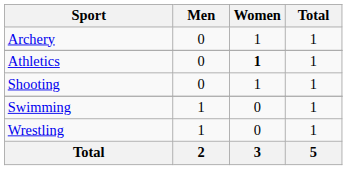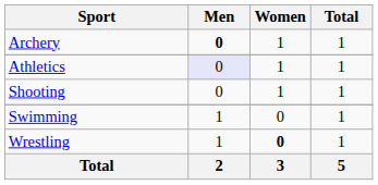Archery | Men: normal -> bold
Athletics | Men: no background -> lavender background
Athletics | Women: bold -> normal
Wrestling | Women: normal -> bold
